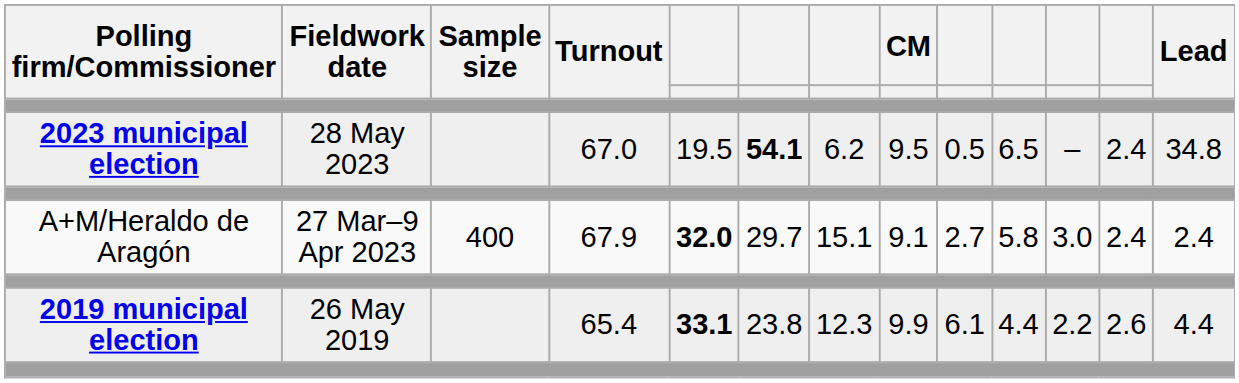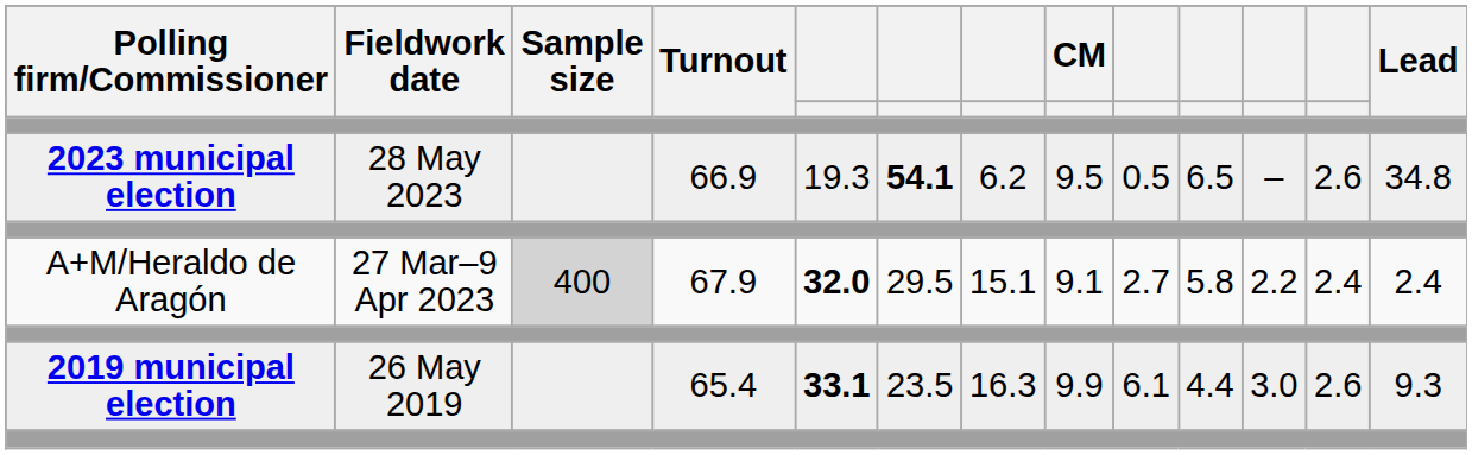2023 municipal election | Turnout: 67.0 -> 66.9
2023 municipal election | column 5: 19.5 -> 19.3
2023 municipal election | column 12: 2.4 -> 2.6
A+M/Heraldo de Aragón | Sample size: no background -> lightgrey background
A+M/Heraldo de Aragón | column 6: 29.7 -> 29.5
A+M/Heraldo de Aragón | column 11: 3.0 -> 2.2
2019 municipal election | column 6: 23.8 -> 23.5
2019 municipal election | column 7: 12.3 -> 16.3
2019 municipal election | column 11: 2.2 -> 3.0
2019 municipal election | Lead: 4.4 -> 9.3
